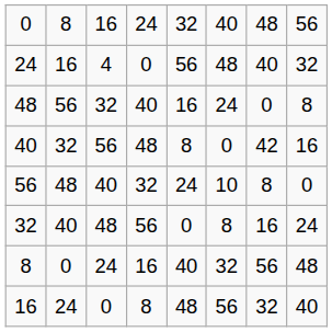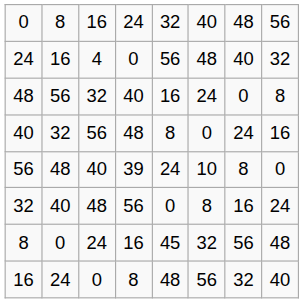row 4 | column 7: 42 -> 24
row 5 | column 4: 32 -> 39
row 7 | column 5: 40 -> 45
